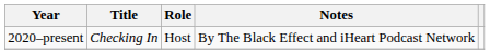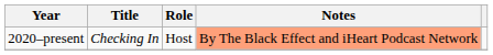2020–present | Notes: no background -> lightsalmon background
